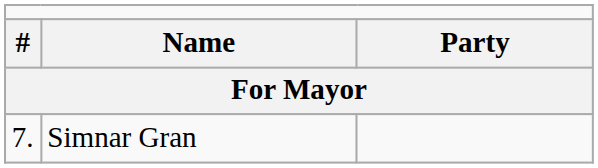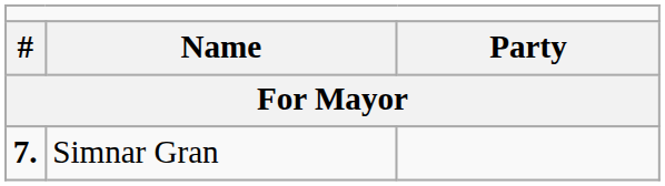Simnar Gran | column 1: normal -> bold
